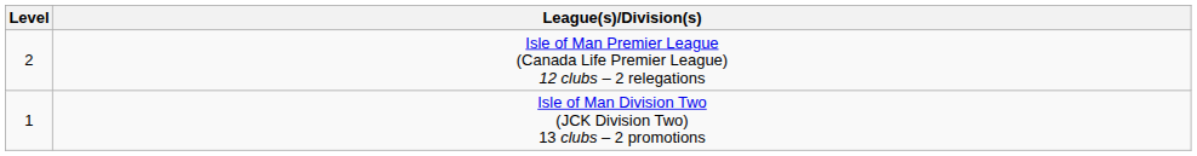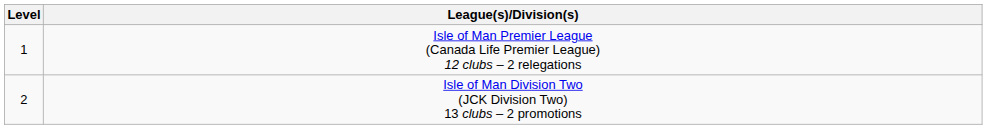row 2 | Level: 2 -> 1
row 3 | Level: 1 -> 2
